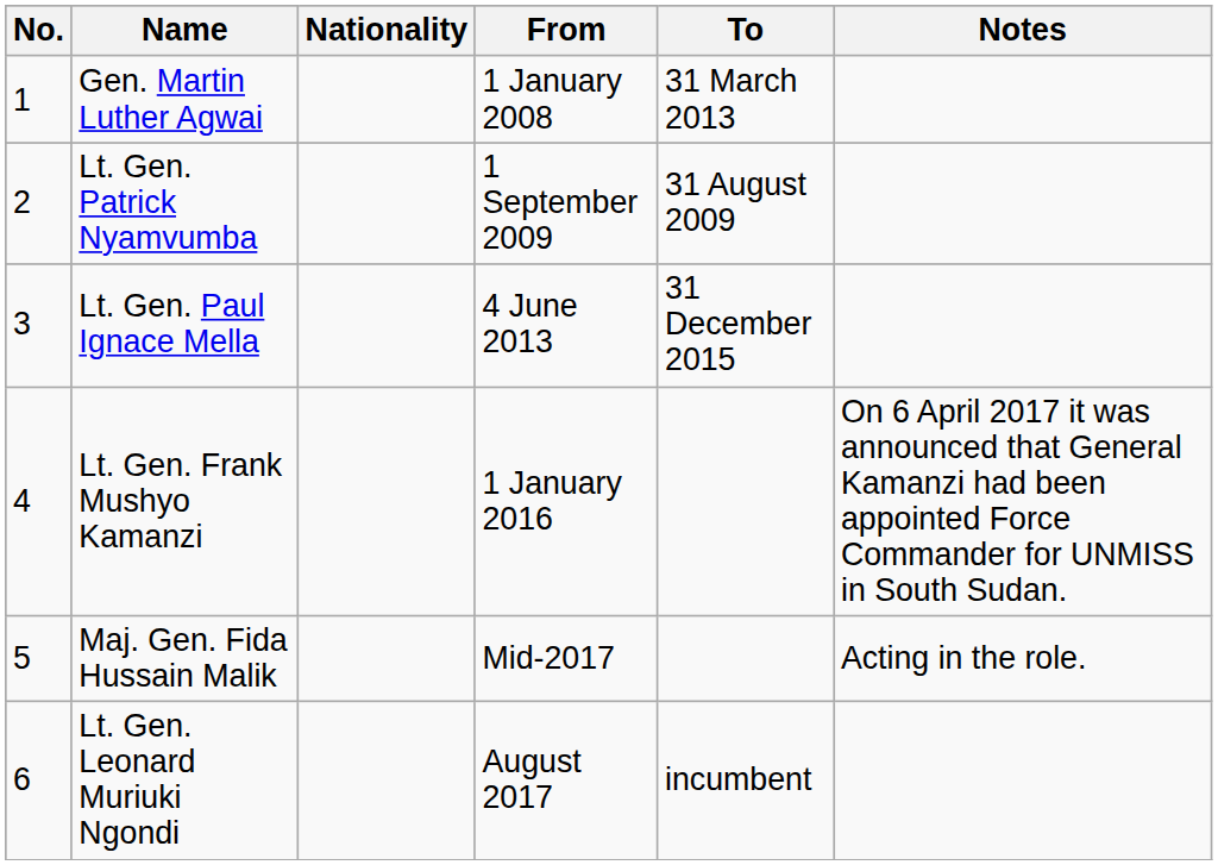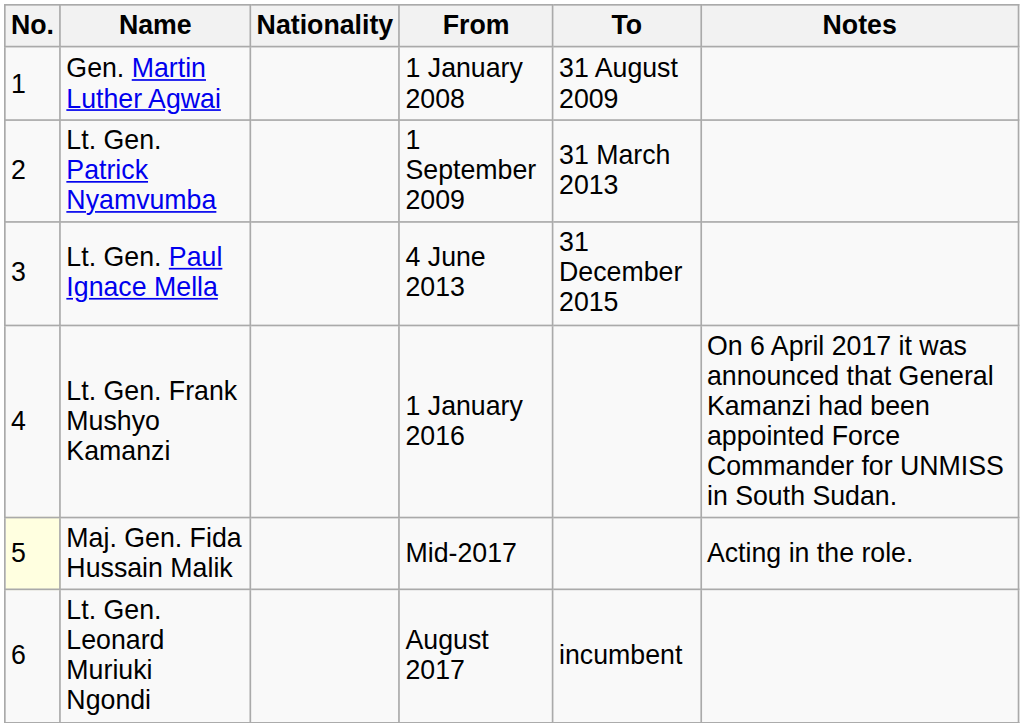Gen. Martin Luther Agwai | To: 31 March 2013 -> 31 August 2009
Lt. Gen. Patrick Nyamvumba | To: 31 August 2009 -> 31 March 2013
Maj. Gen. Fida Hussain Malik | No.: no background -> lightyellow background
